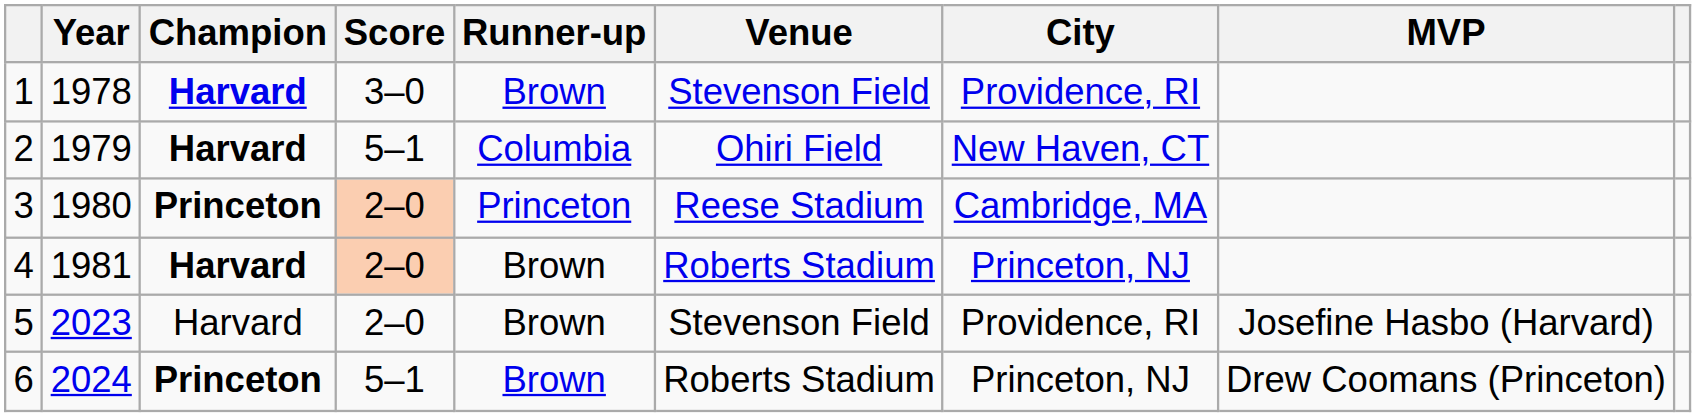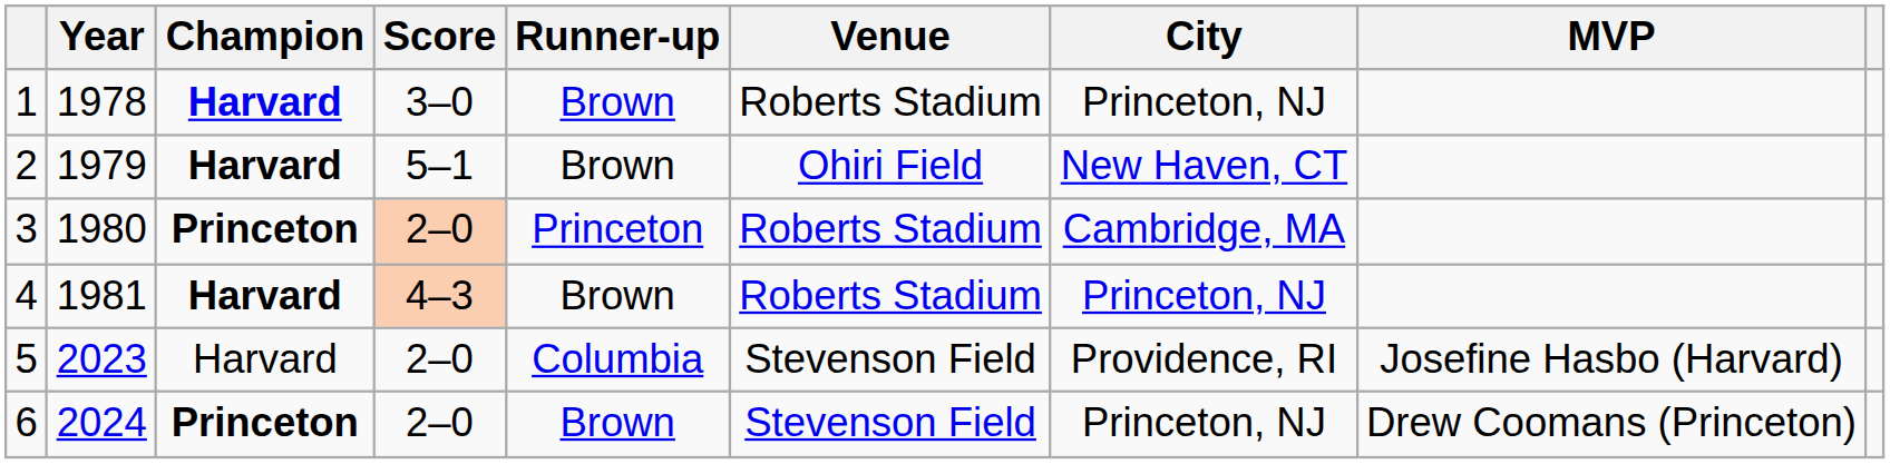1 | Venue: Stevenson Field -> Roberts Stadium
1 | City: Providence, RI -> Princeton, NJ
2 | Runner-up: Columbia -> Brown
3 | Venue: Reese Stadium -> Roberts Stadium
4 | Score: 2–0 -> 4–3
5 | Runner-up: Brown -> Columbia
6 | Score: 5–1 -> 2–0
6 | Venue: Roberts Stadium -> Stevenson Field
